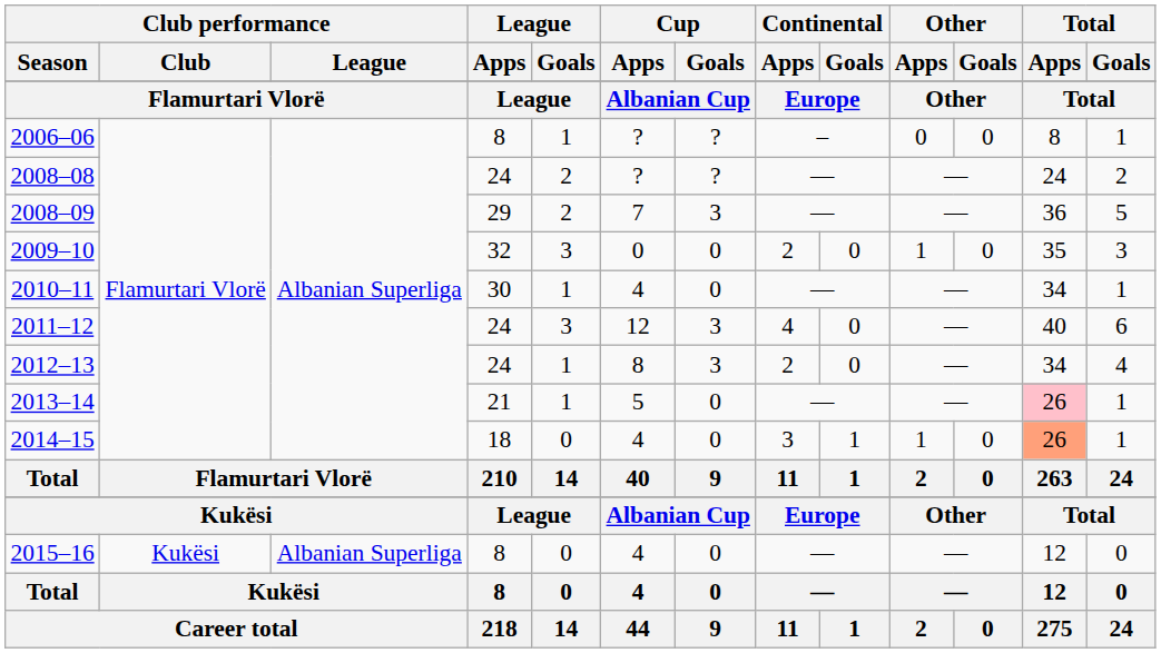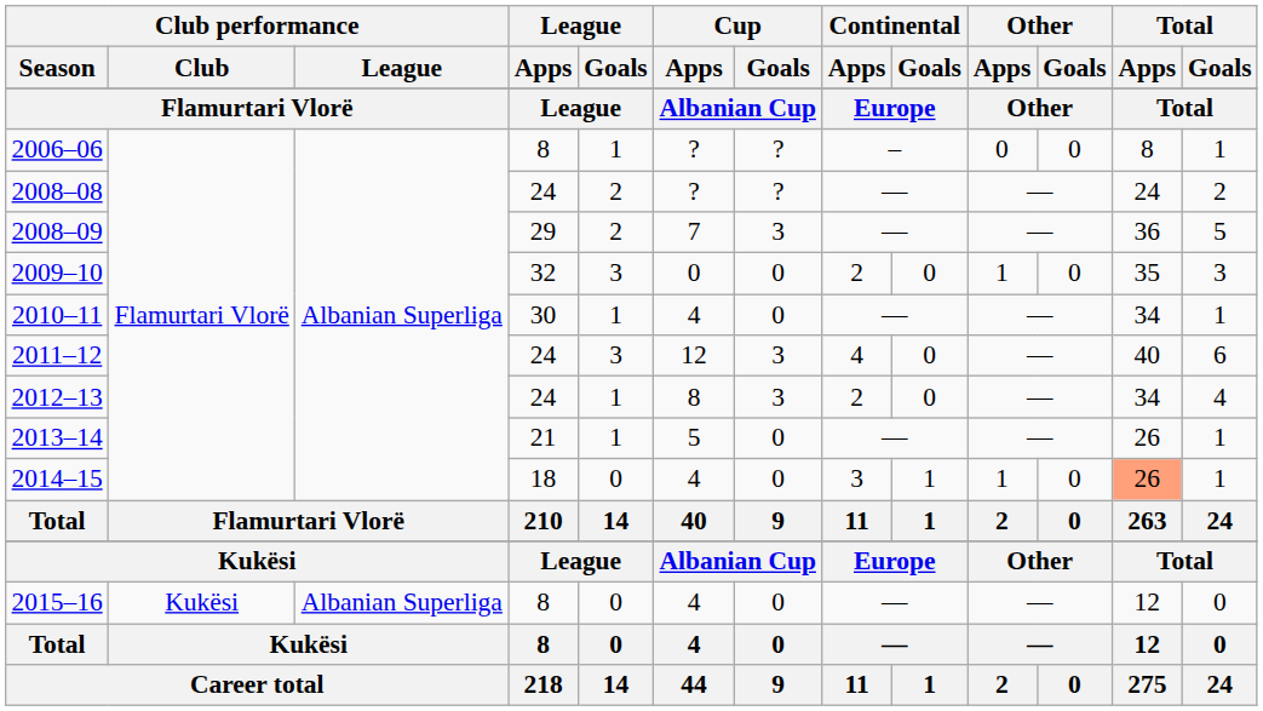2013–14 | Total / Apps: pink background -> no background
